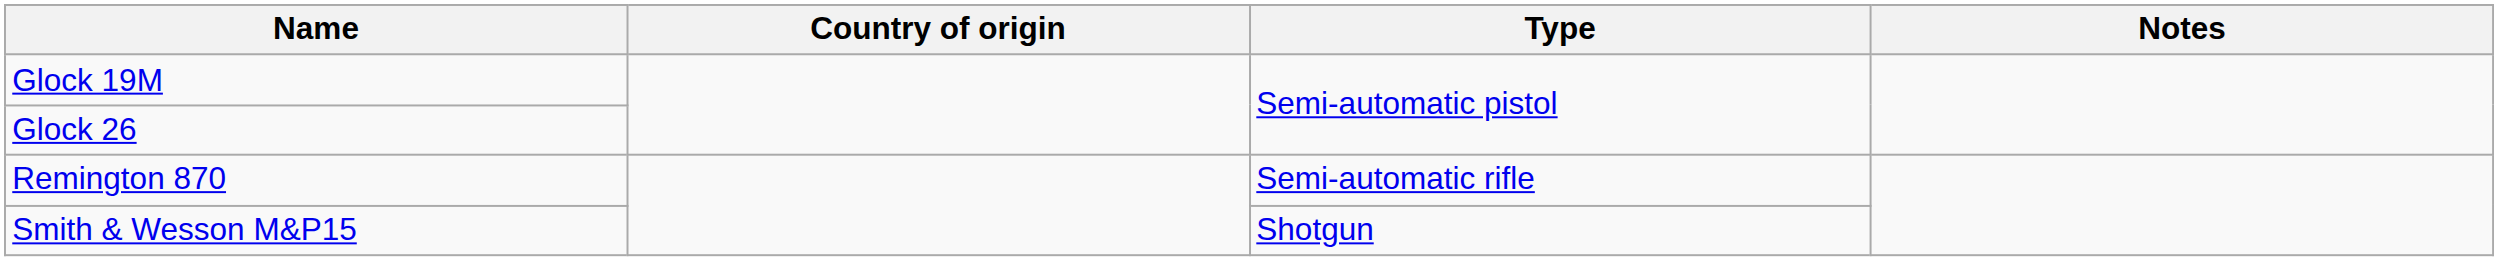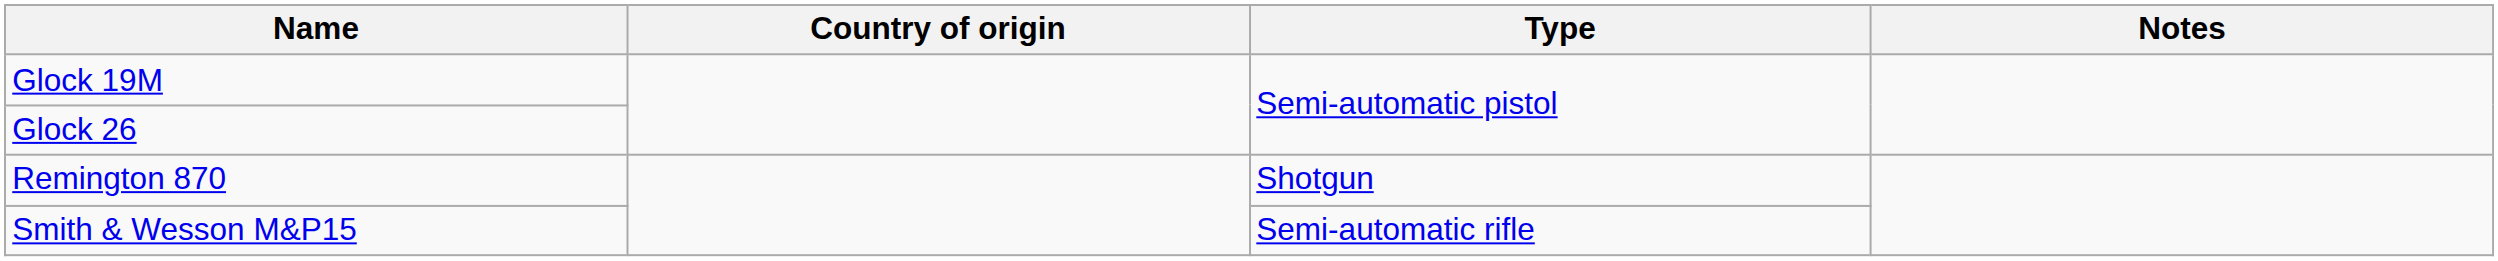Remington 870 | Type: Semi-automatic rifle -> Shotgun
Smith & Wesson M&P15 | Type: Shotgun -> Semi-automatic rifle
